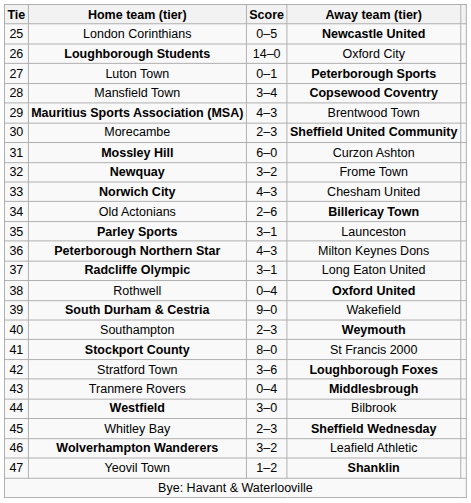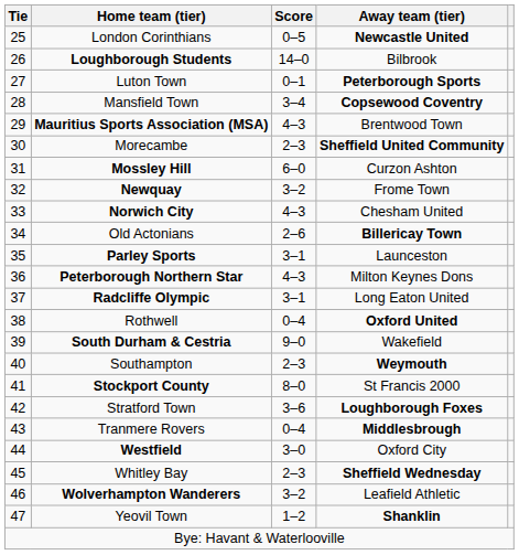Loughborough Students | Away team (tier): Oxford City -> Bilbrook
Westfield | Away team (tier): Bilbrook -> Oxford City
